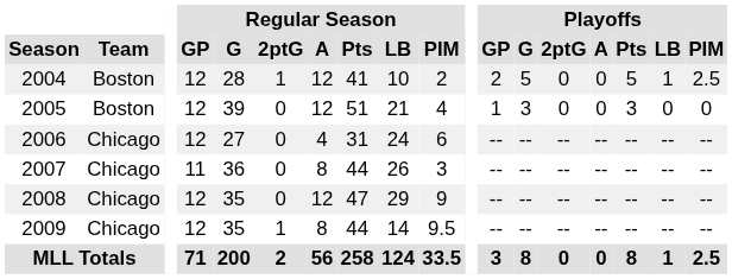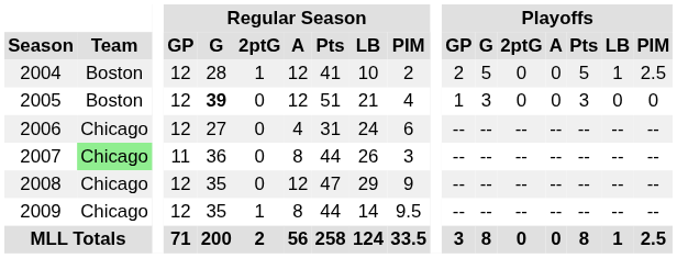2005 | Regular Season / G: normal -> bold
2007 | Team: no background -> lightgreen background
